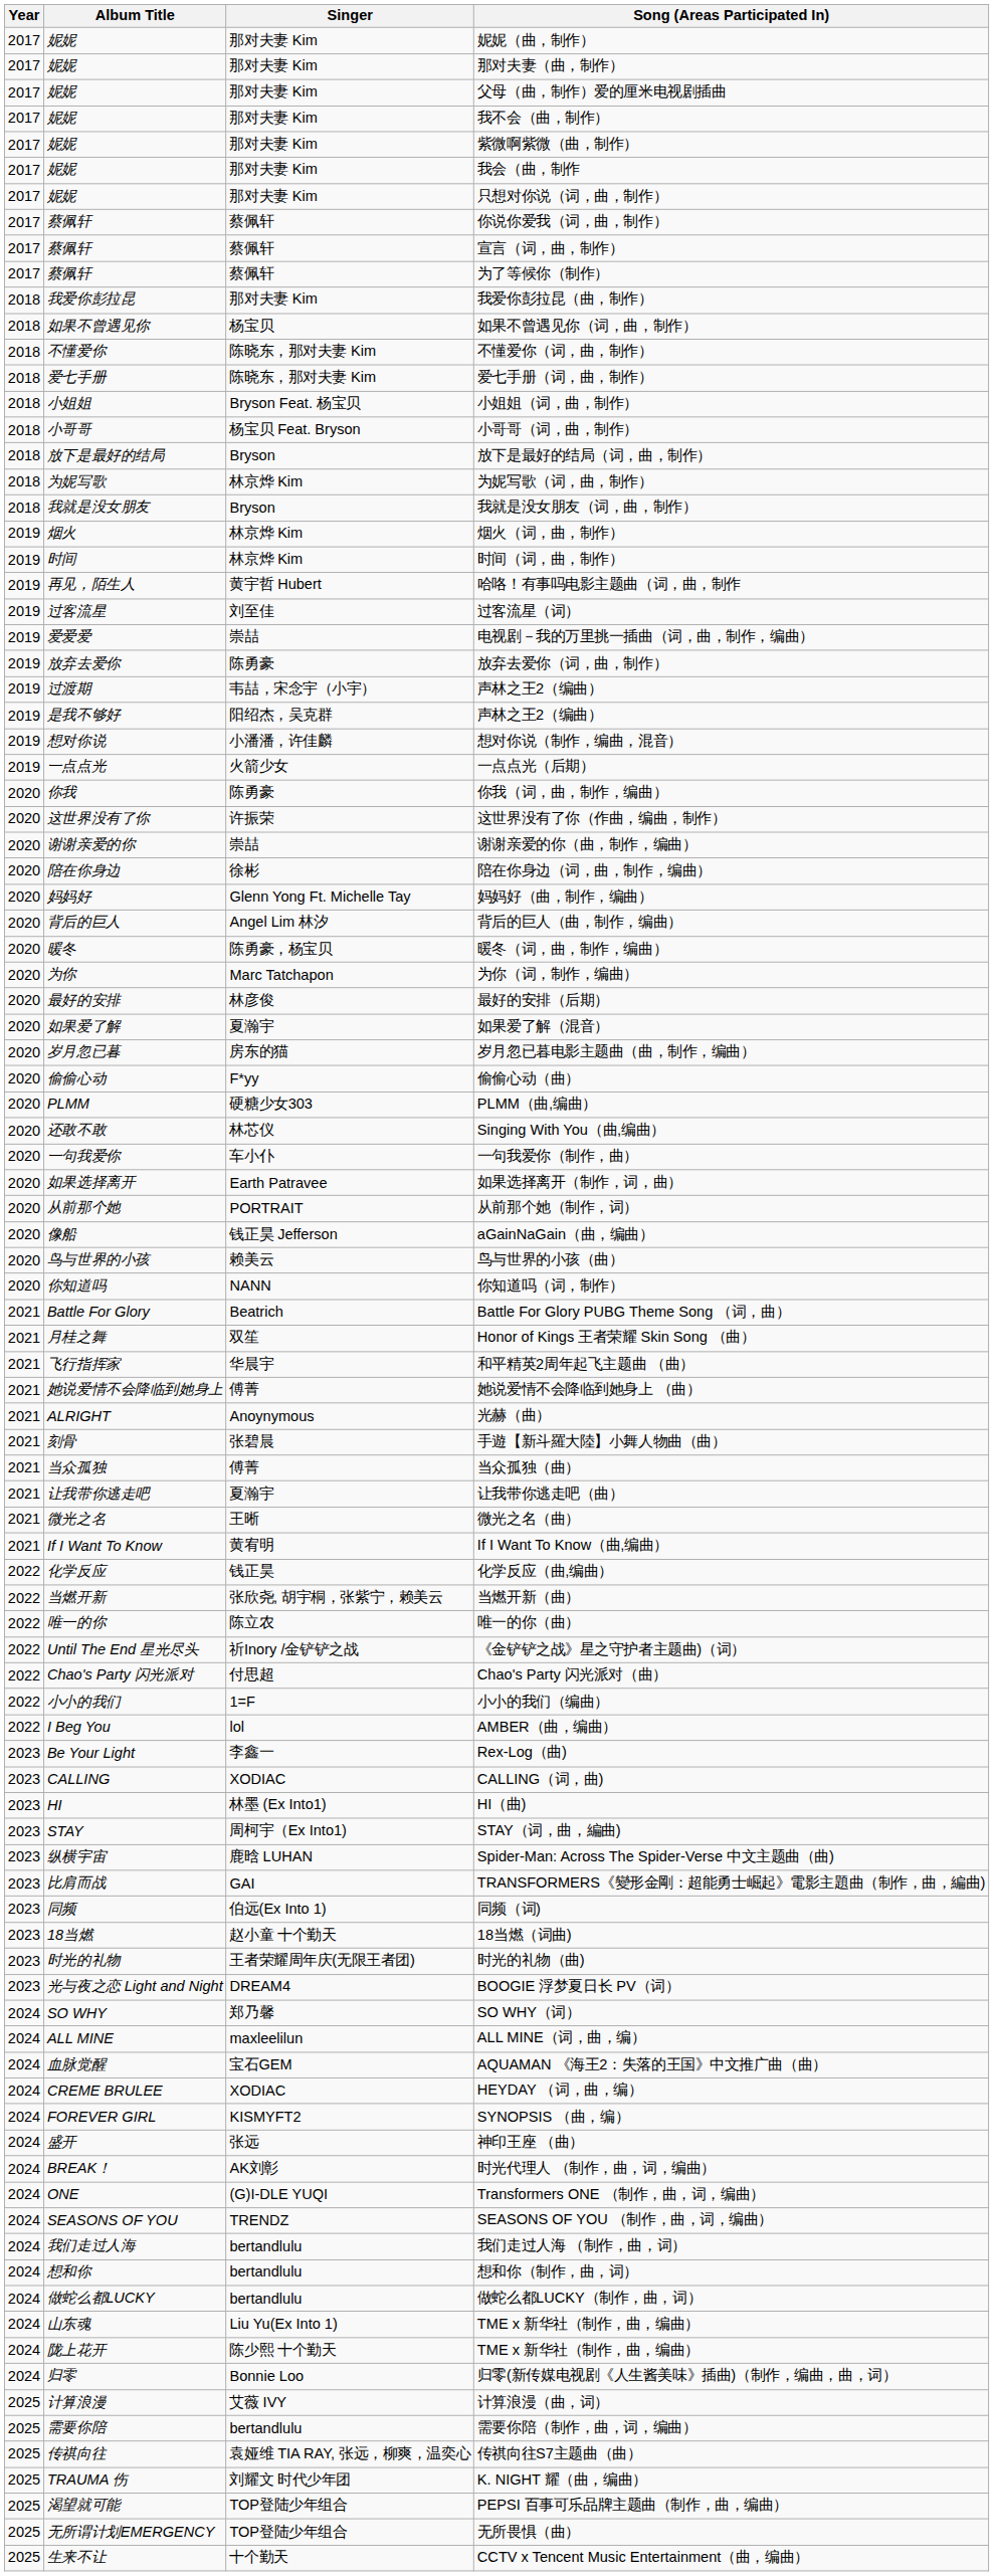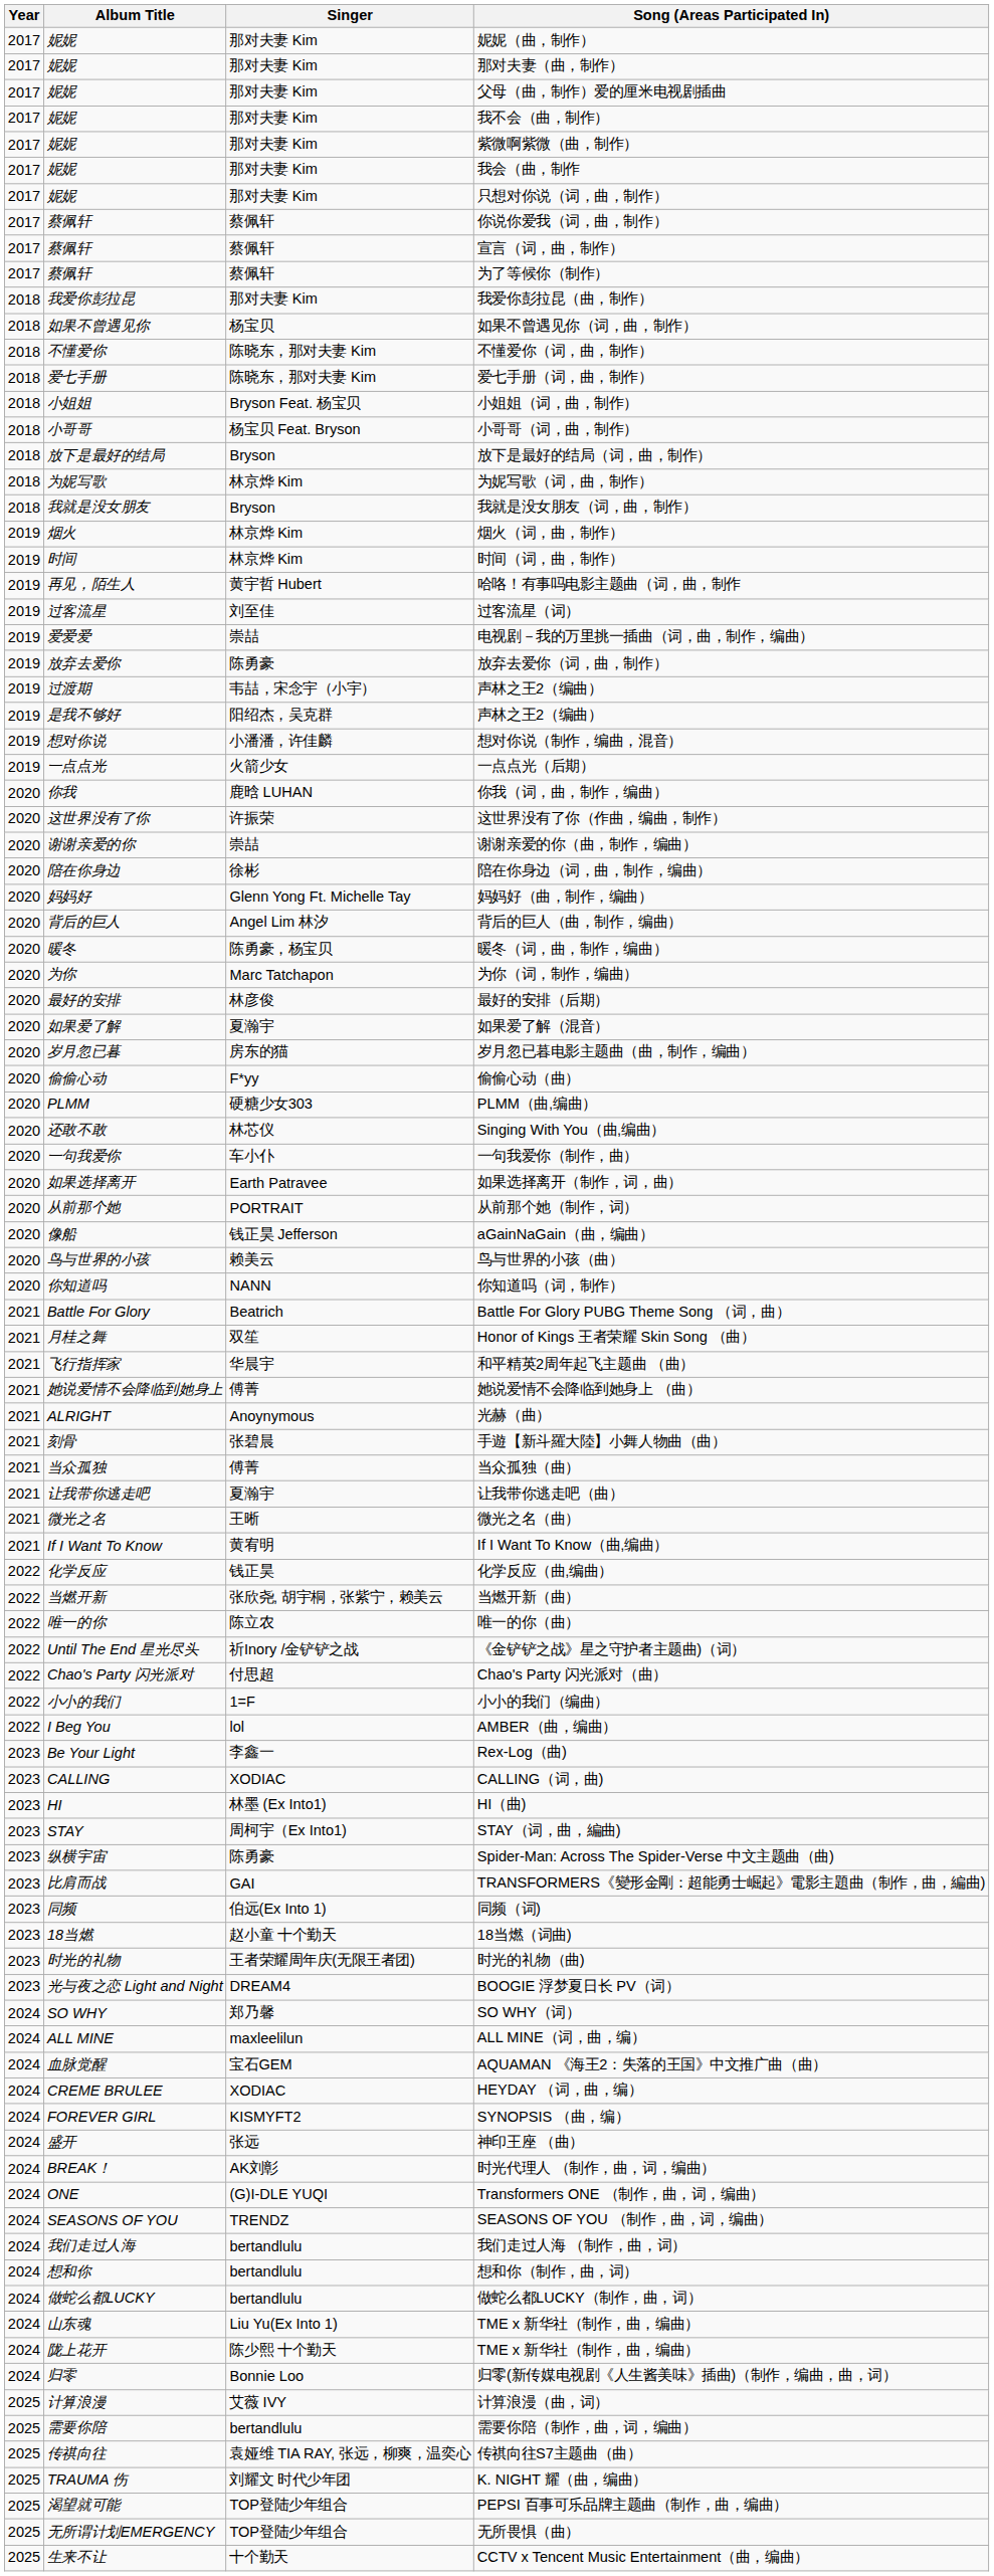你我（词，曲，制作，编曲） | Singer: 陈勇豪 -> 鹿晗 LUHAN
Spider-Man: Across The Spider-Verse 中文主题曲（曲) | Singer: 鹿晗 LUHAN -> 陈勇豪
